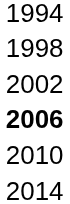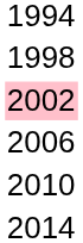2002 | column 1: no background -> pink background
2006 | column 1: bold -> normal
